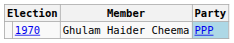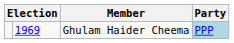Ghulam Haider Cheema | column 2: 1970 -> 1969
